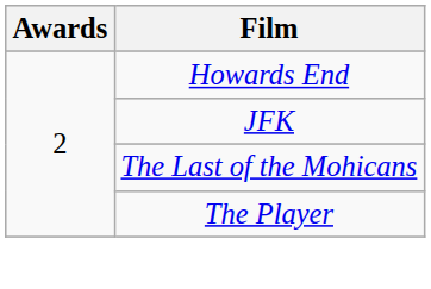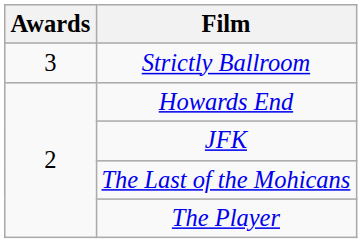+ row: 3 | Strictly Ballroom
